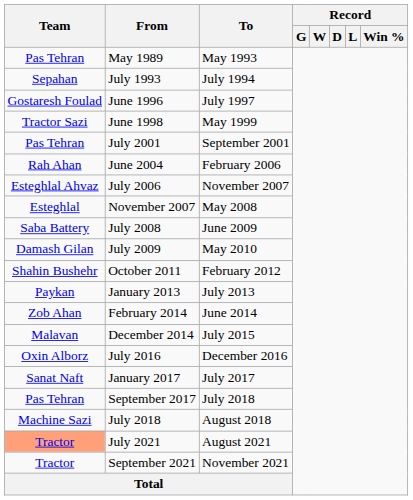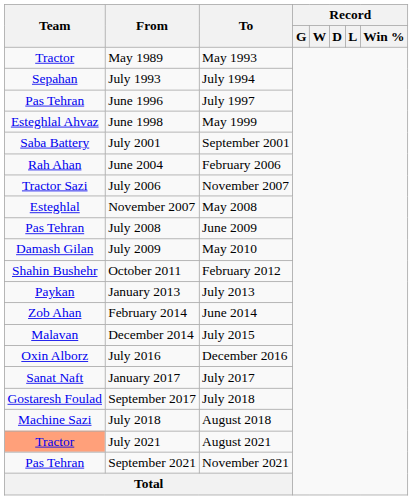May 1989 | Team: Pas Tehran -> Tractor
June 1996 | Team: Gostaresh Foulad -> Pas Tehran
June 1998 | Team: Tractor Sazi -> Esteghlal Ahvaz
July 2001 | Team: Pas Tehran -> Saba Battery
July 2006 | Team: Esteghlal Ahvaz -> Tractor Sazi
July 2008 | Team: Saba Battery -> Pas Tehran
September 2017 | Team: Pas Tehran -> Gostaresh Foulad
September 2021 | Team: Tractor -> Pas Tehran
